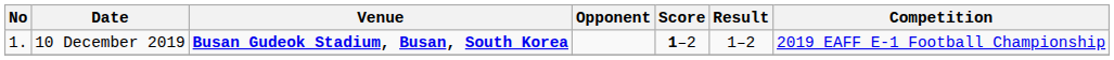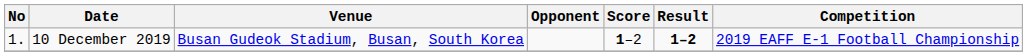10 December 2019 | Venue: bold -> normal
10 December 2019 | Result: normal -> bold
